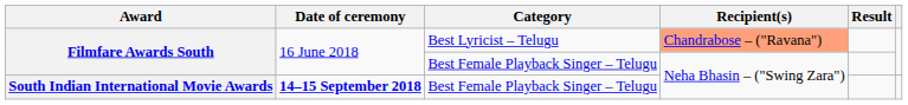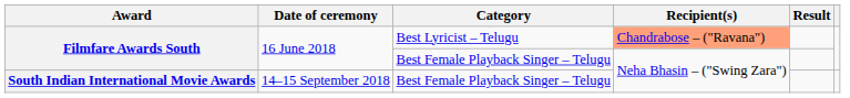South Indian International Movie Awards | Date of ceremony: bold -> normal
